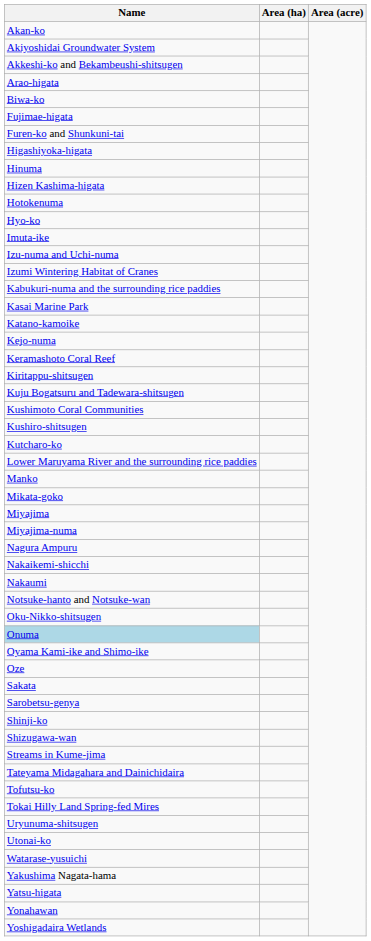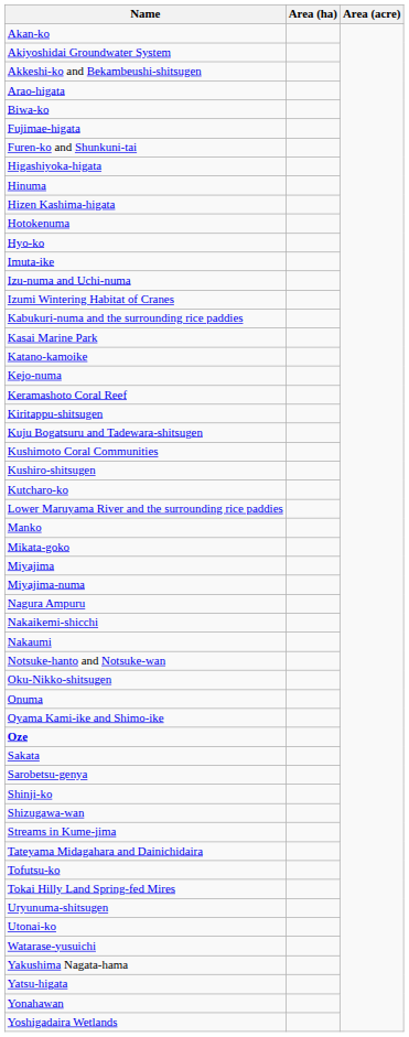Onuma | Name: lightblue background -> no background
Oze | Name: normal -> bold
